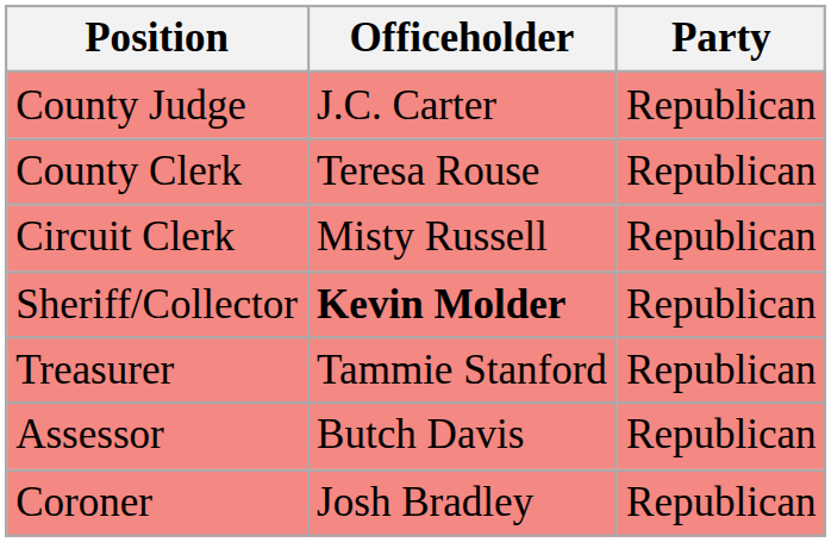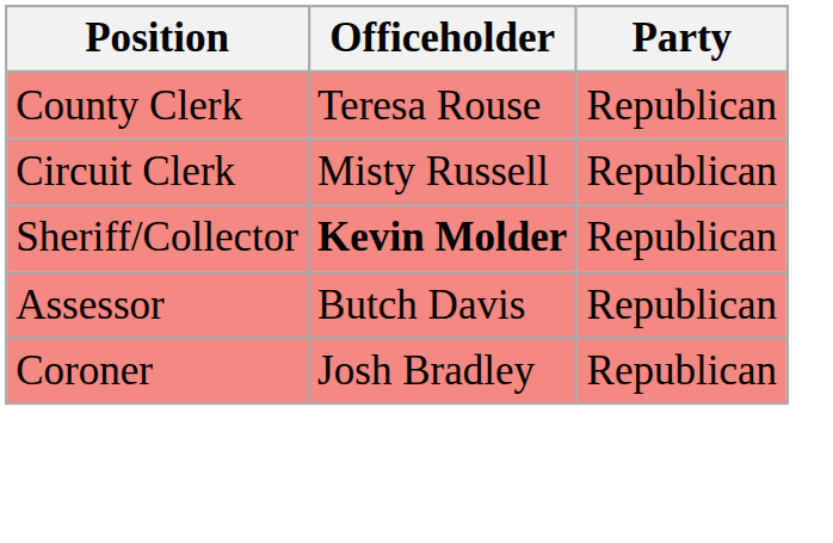- row: County Judge | J.C. Carter | Republican
- row: Treasurer | Tammie Stanford | Republican
